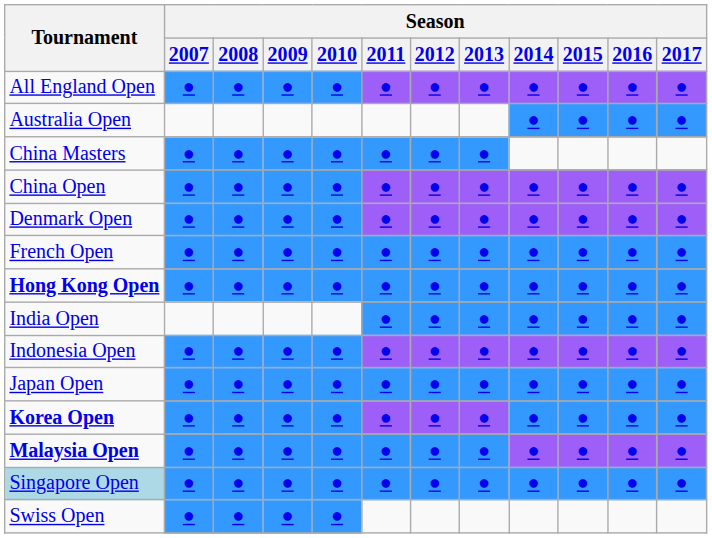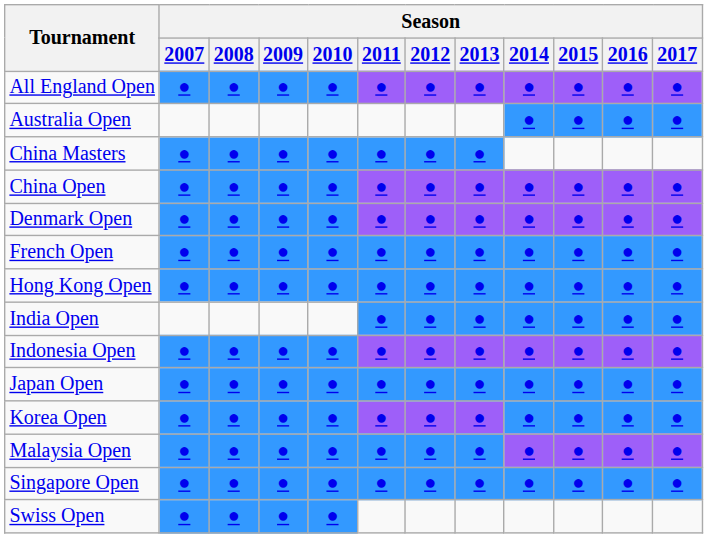Hong Kong Open | Tournament: bold -> normal
Korea Open | Tournament: bold -> normal
Malaysia Open | Tournament: bold -> normal
Singapore Open | Tournament: lightblue background -> no background
